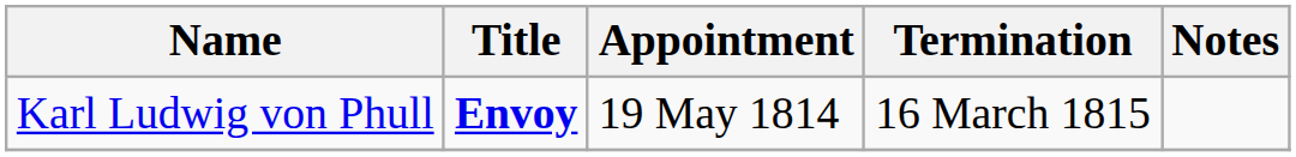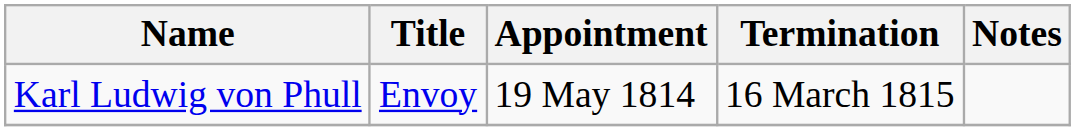Karl Ludwig von Phull | Title: bold -> normal
